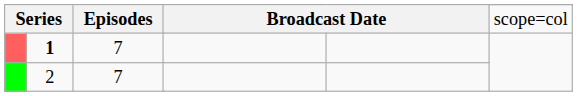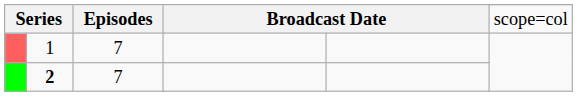1 | column 2: bold -> normal
2 | column 2: normal -> bold
